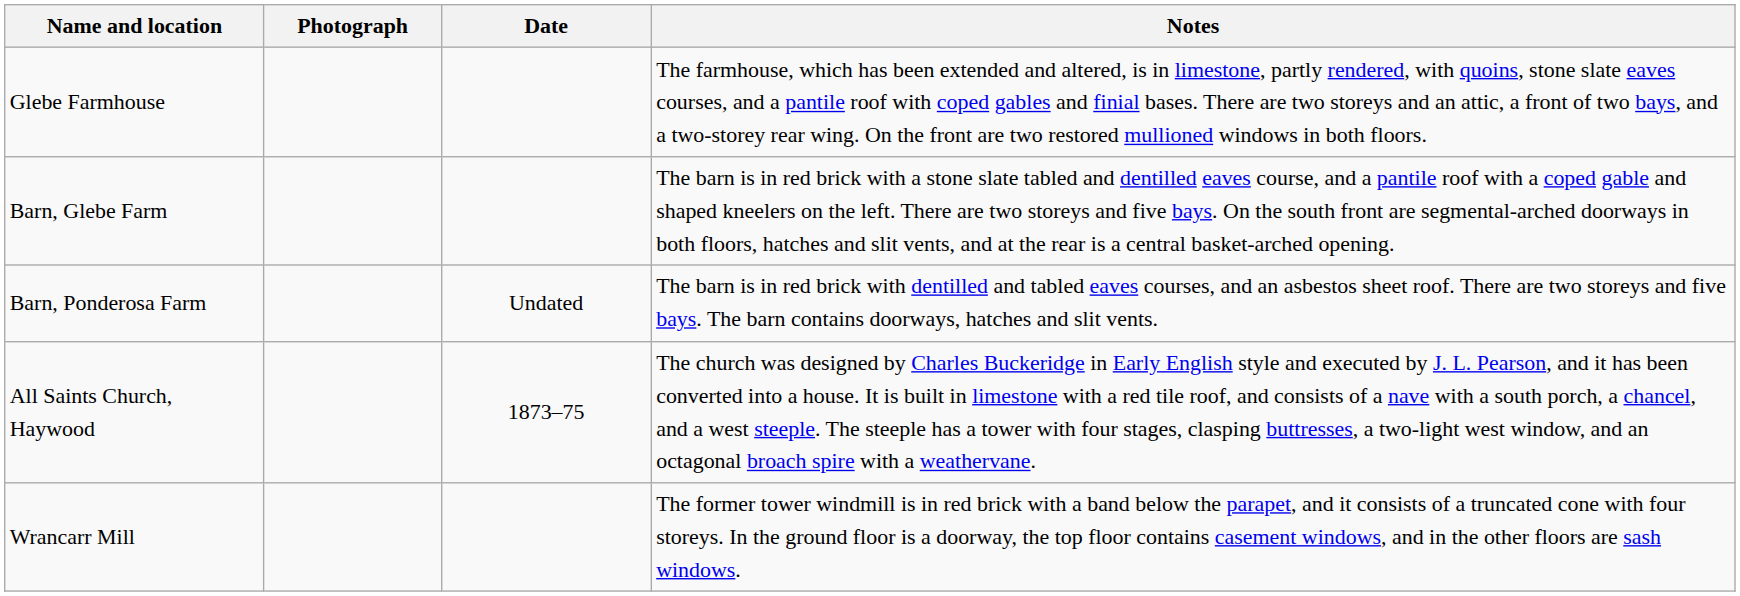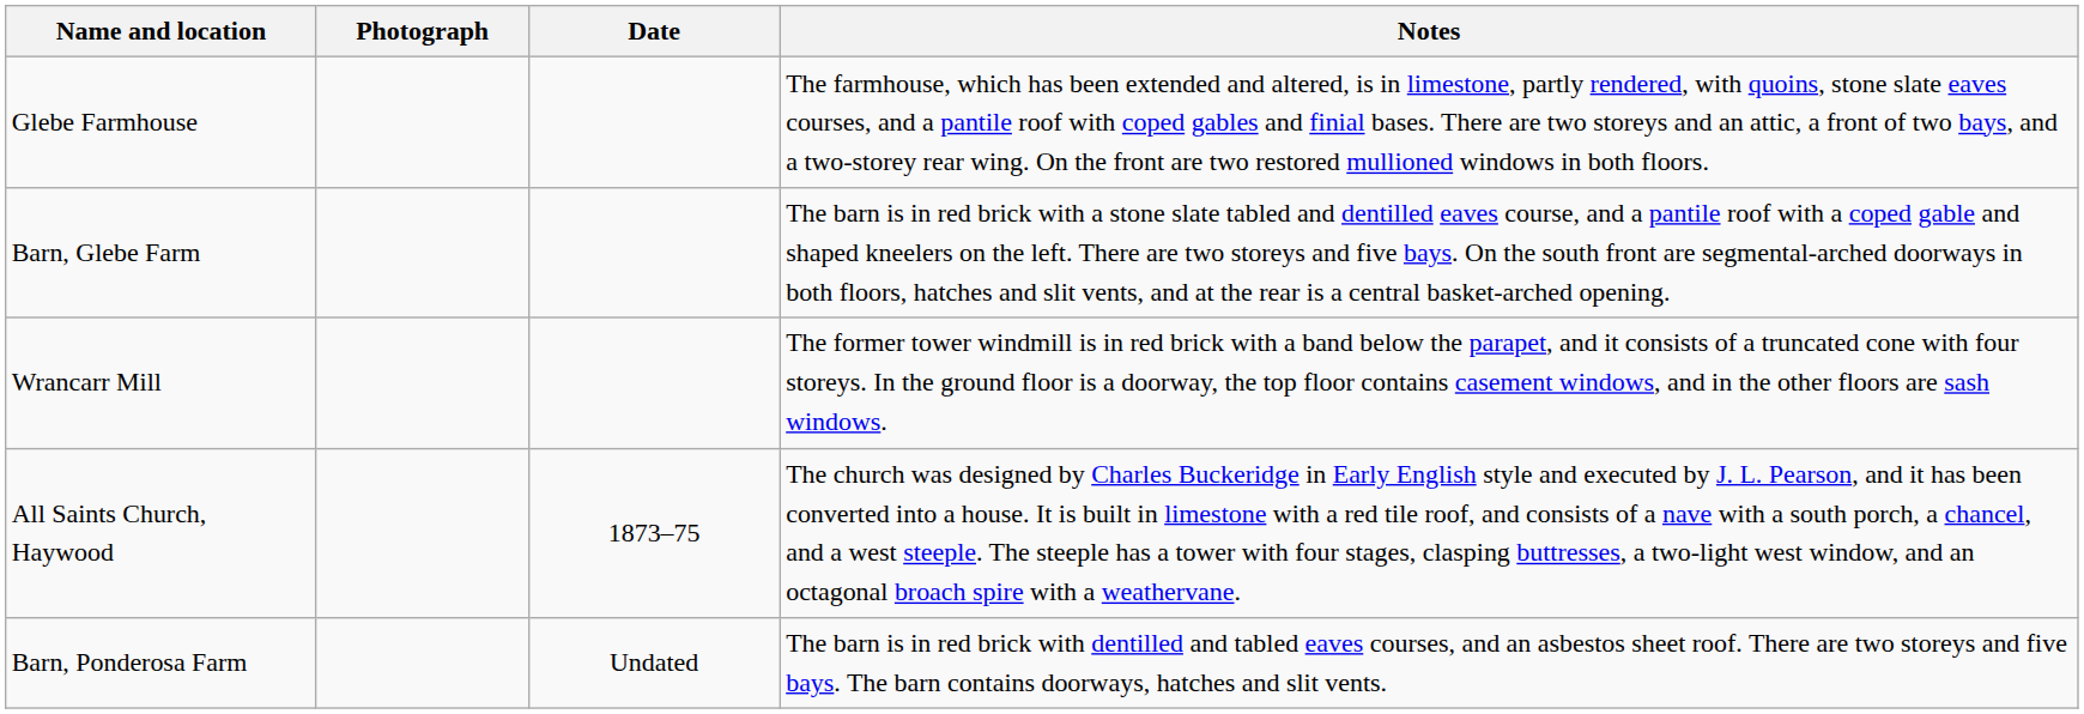rows swapped: Wrancarr Mill <-> Barn, Ponderosa Farm
